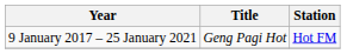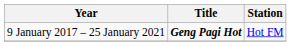9 January 2017 – 25 January 2021 | Title: normal -> bold
